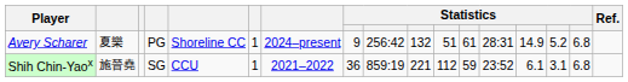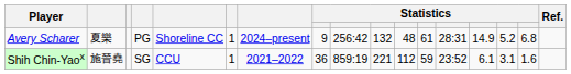Avery Scharer | column 11: 51 -> 48
Shih Chin-Yaox | column 16: 6.8 -> 1.6
